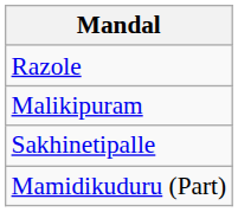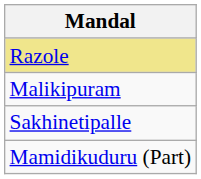row 2 | column 1: no background -> khaki background
